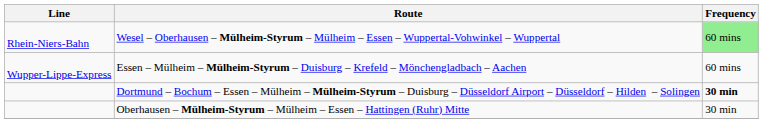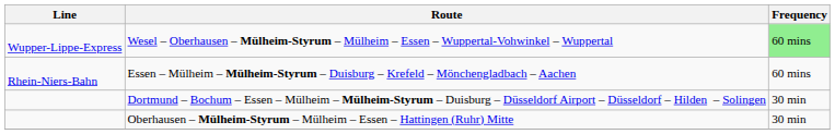row 2 | Line: Rhein-Niers-Bahn -> Wupper-Lippe-Express
row 3 | Line: Wupper-Lippe-Express -> Rhein-Niers-Bahn
row 4 | Frequency: bold -> normal
